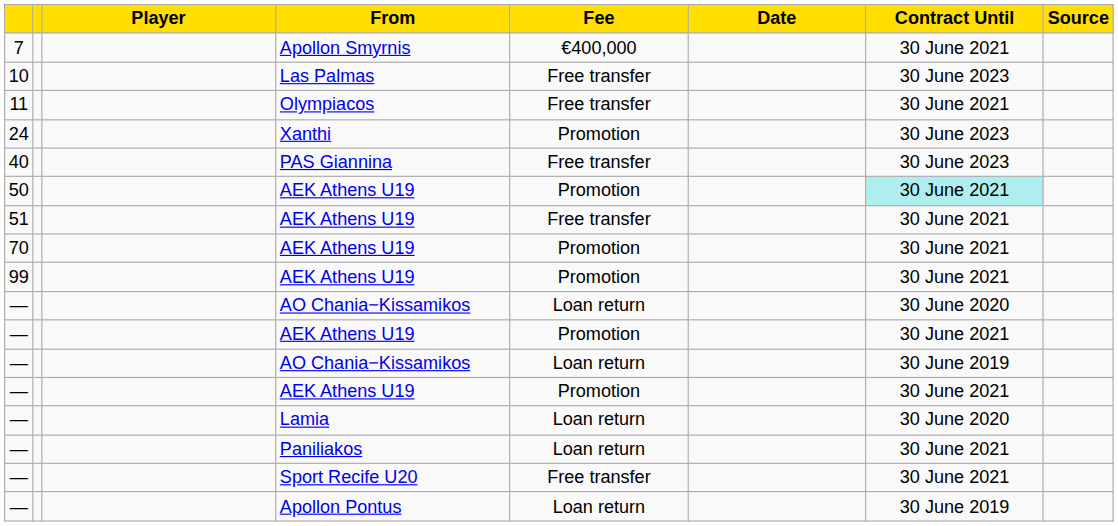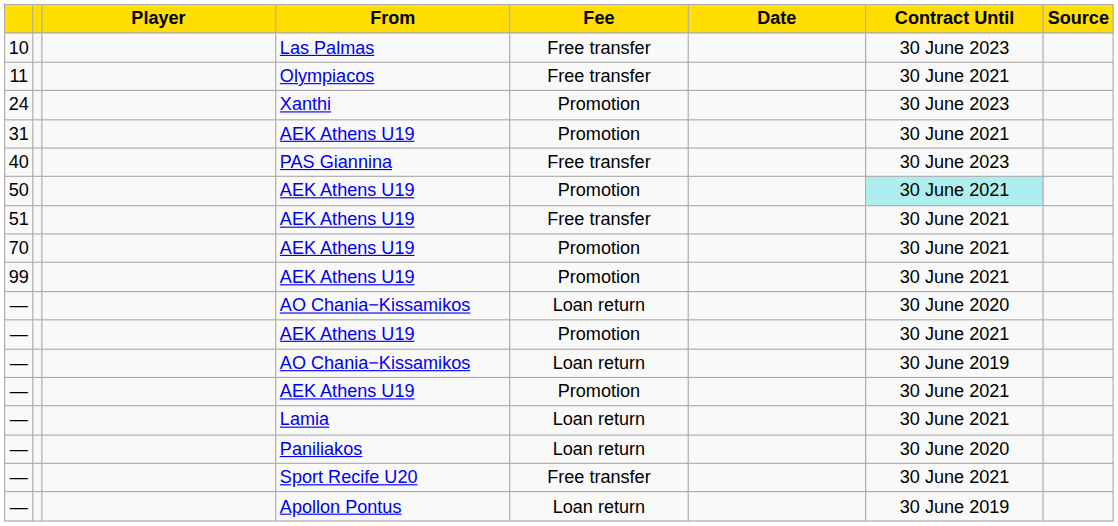- row: 7 | Apollon Smyrnis | €400,000 | 30 June 2021
+ row: 31 | AEK Athens U19 | Promotion | 30 June 2021
— / Lamia | Contract Until: 30 June 2020 -> 30 June 2021
— / Paniliakos | Contract Until: 30 June 2021 -> 30 June 2020
